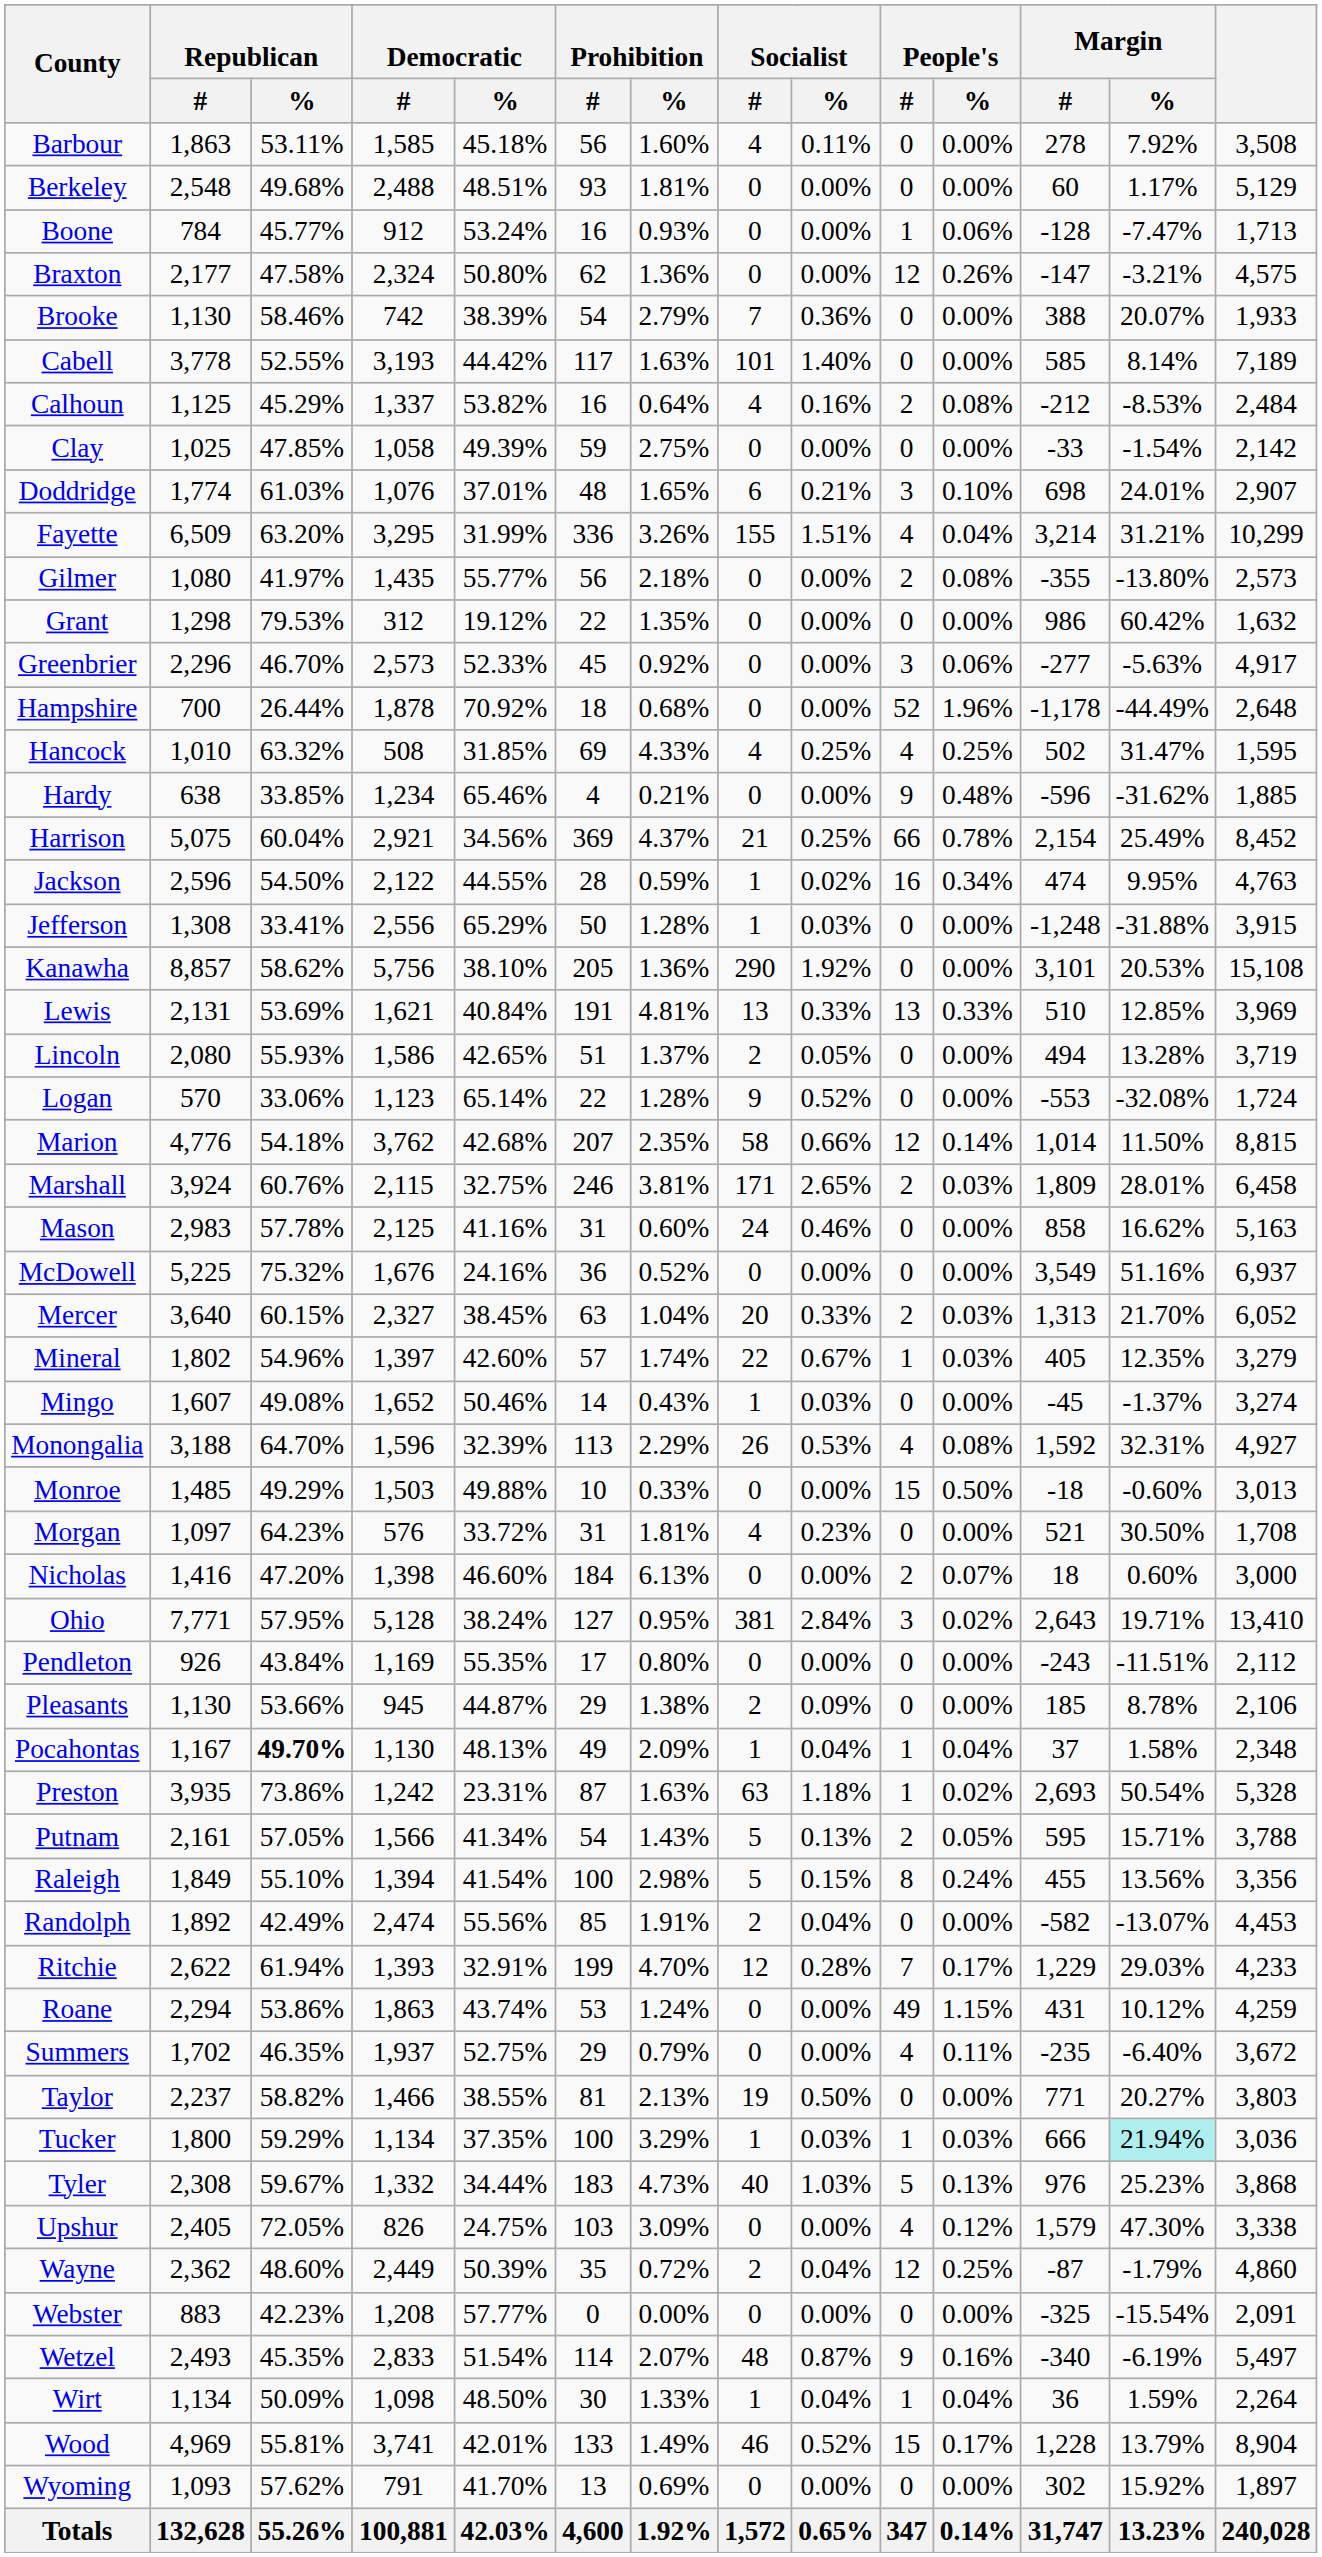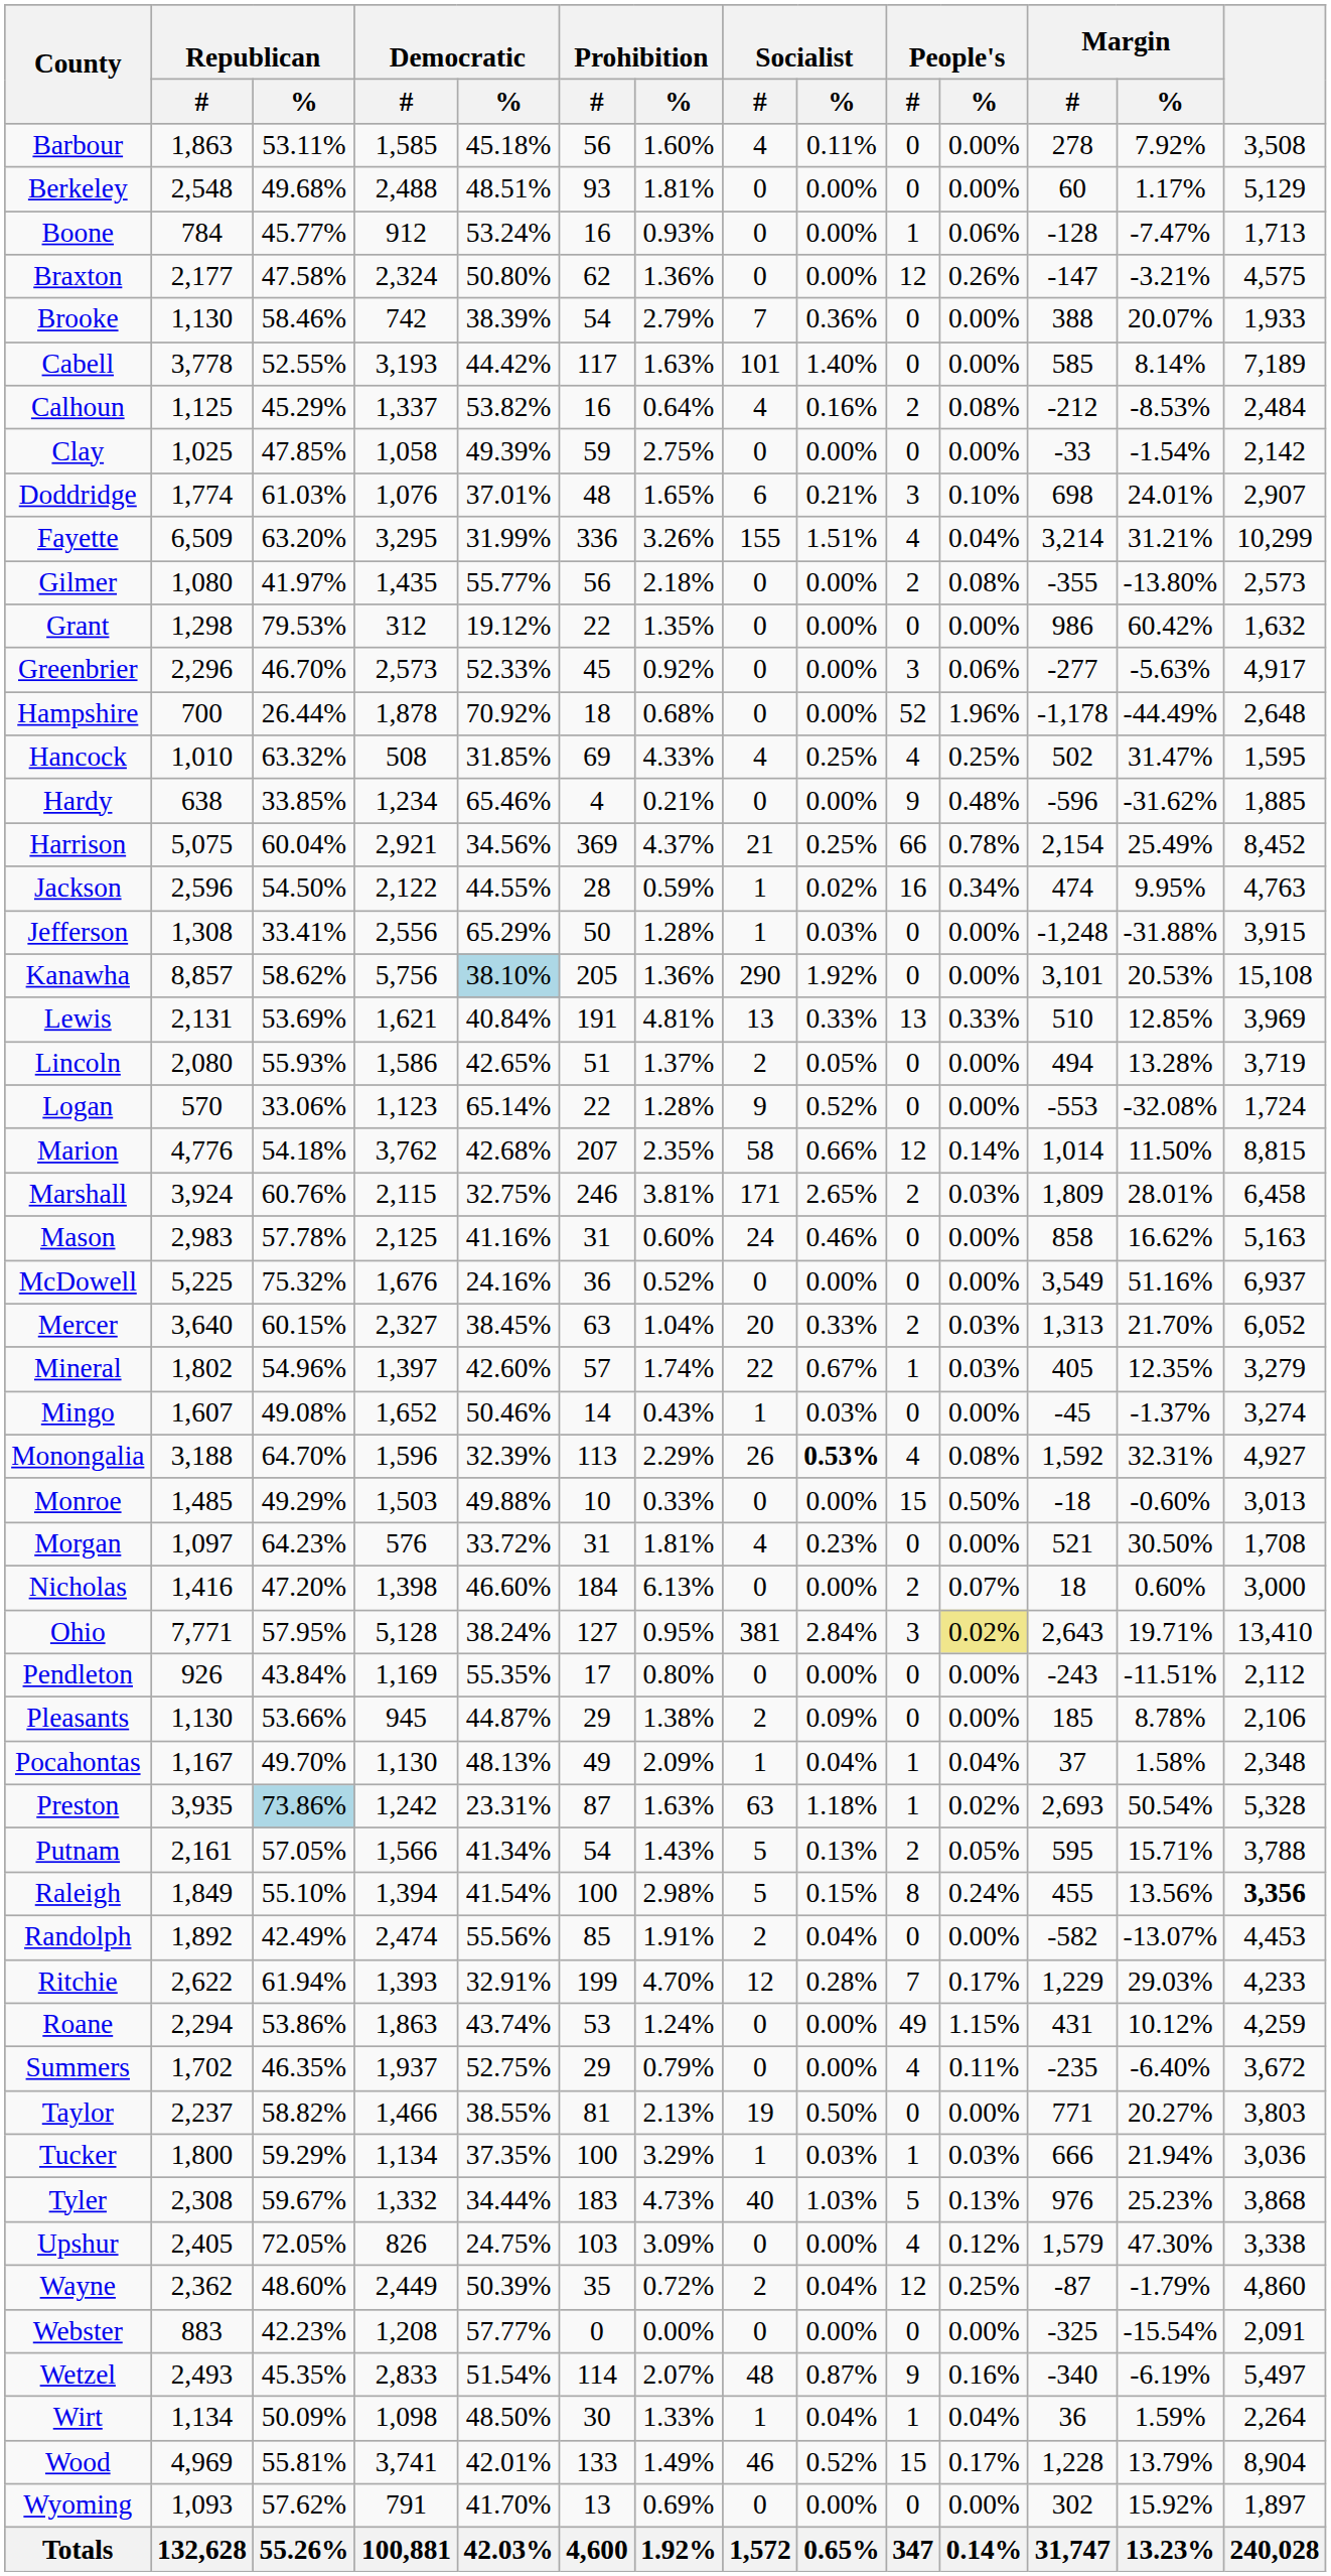Kanawha | Democratic / %: no background -> lightblue background
Monongalia | Socialist / %: normal -> bold
Ohio | People's / %: no background -> khaki background
Pocahontas | Republican / %: bold -> normal
Preston | Republican / %: no background -> lightblue background
Raleigh | column 14: normal -> bold
Tucker | Margin / %: paleturquoise background -> no background
